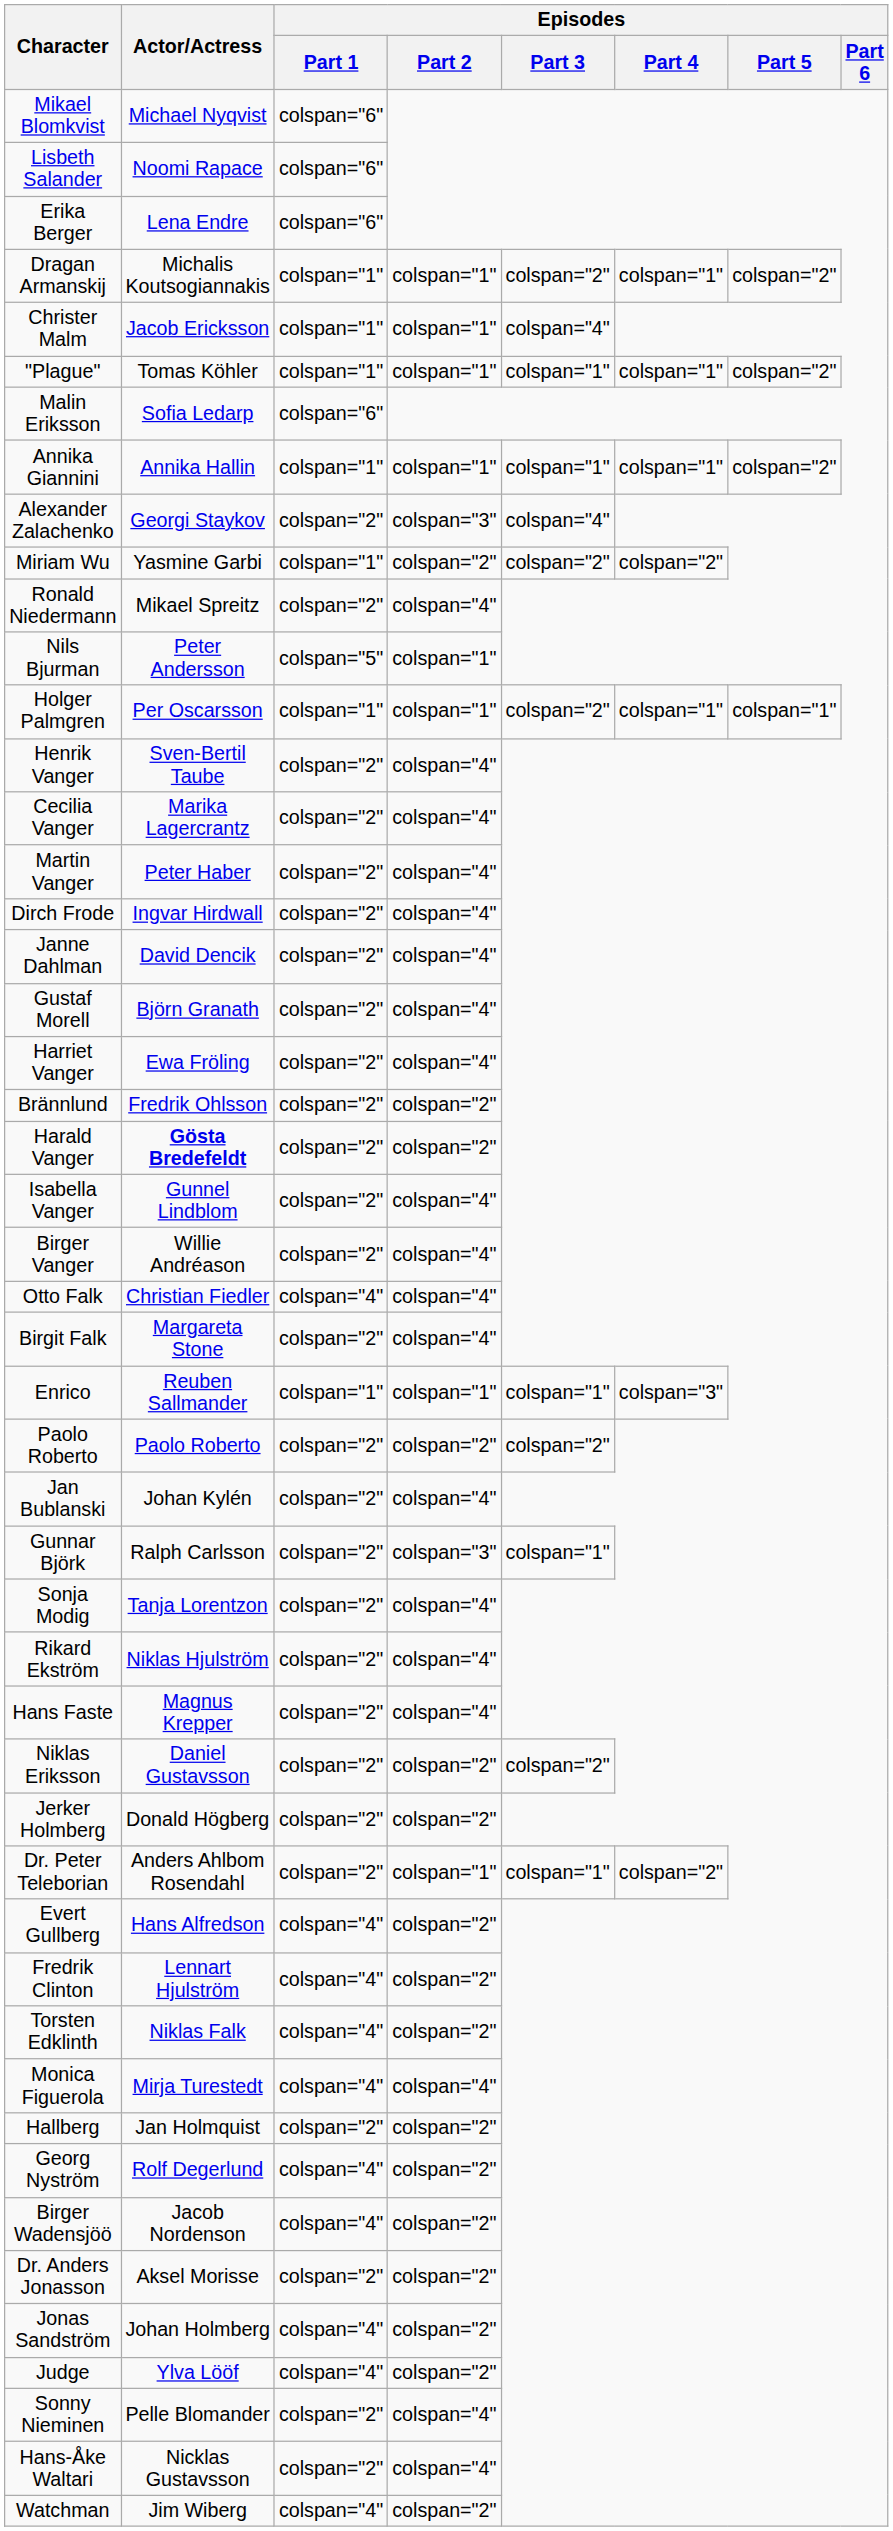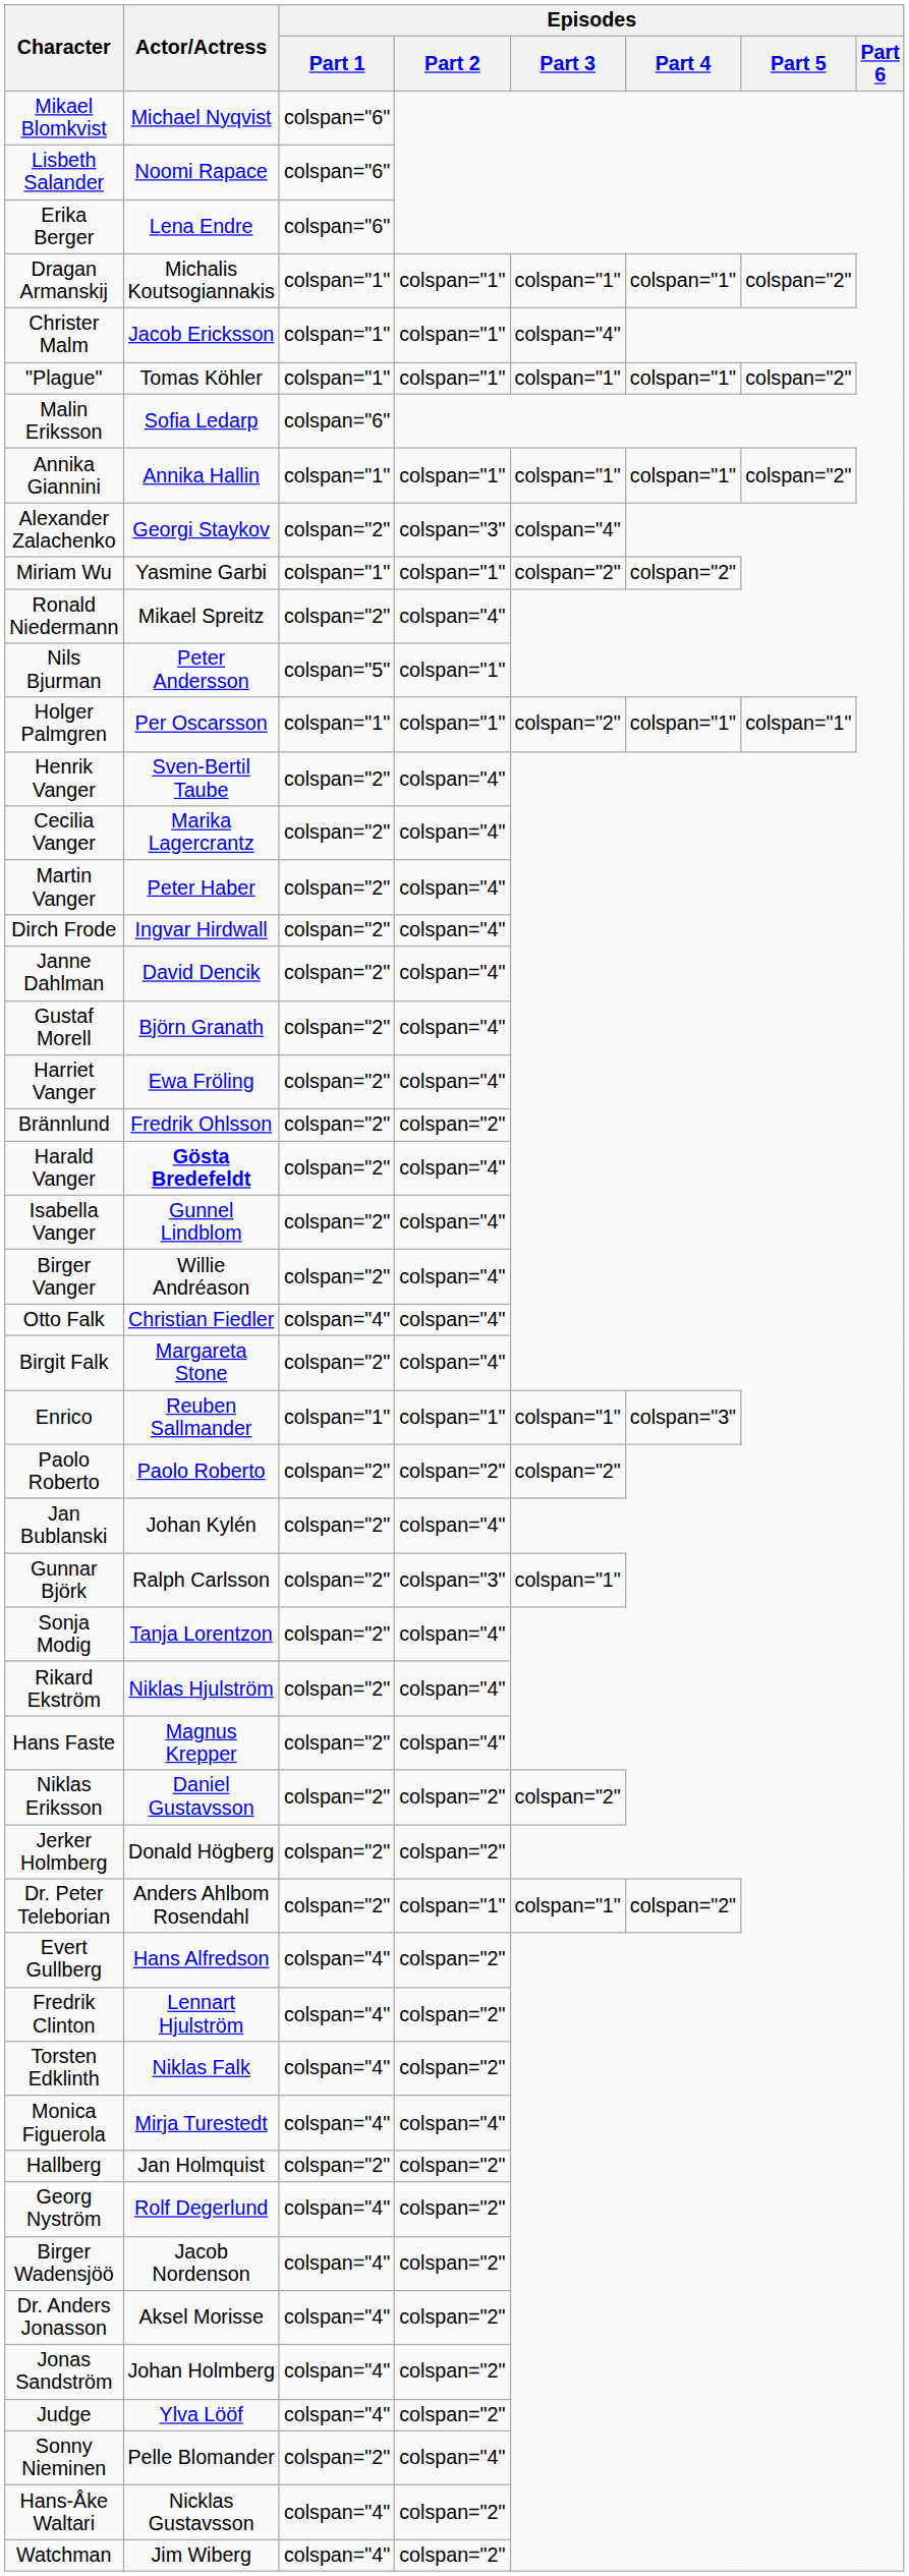Dragan Armanskij | Episodes / Part 3: colspan="2" -> colspan="1"
Miriam Wu | Episodes / Part 2: colspan="2" -> colspan="1"
Harald Vanger | Episodes / Part 2: colspan="2" -> colspan="4"
Dr. Anders Jonasson | Episodes / Part 1: colspan="2" -> colspan="4"
Hans-Åke Waltari | Episodes / Part 1: colspan="2" -> colspan="4"
Hans-Åke Waltari | Episodes / Part 2: colspan="4" -> colspan="2"
